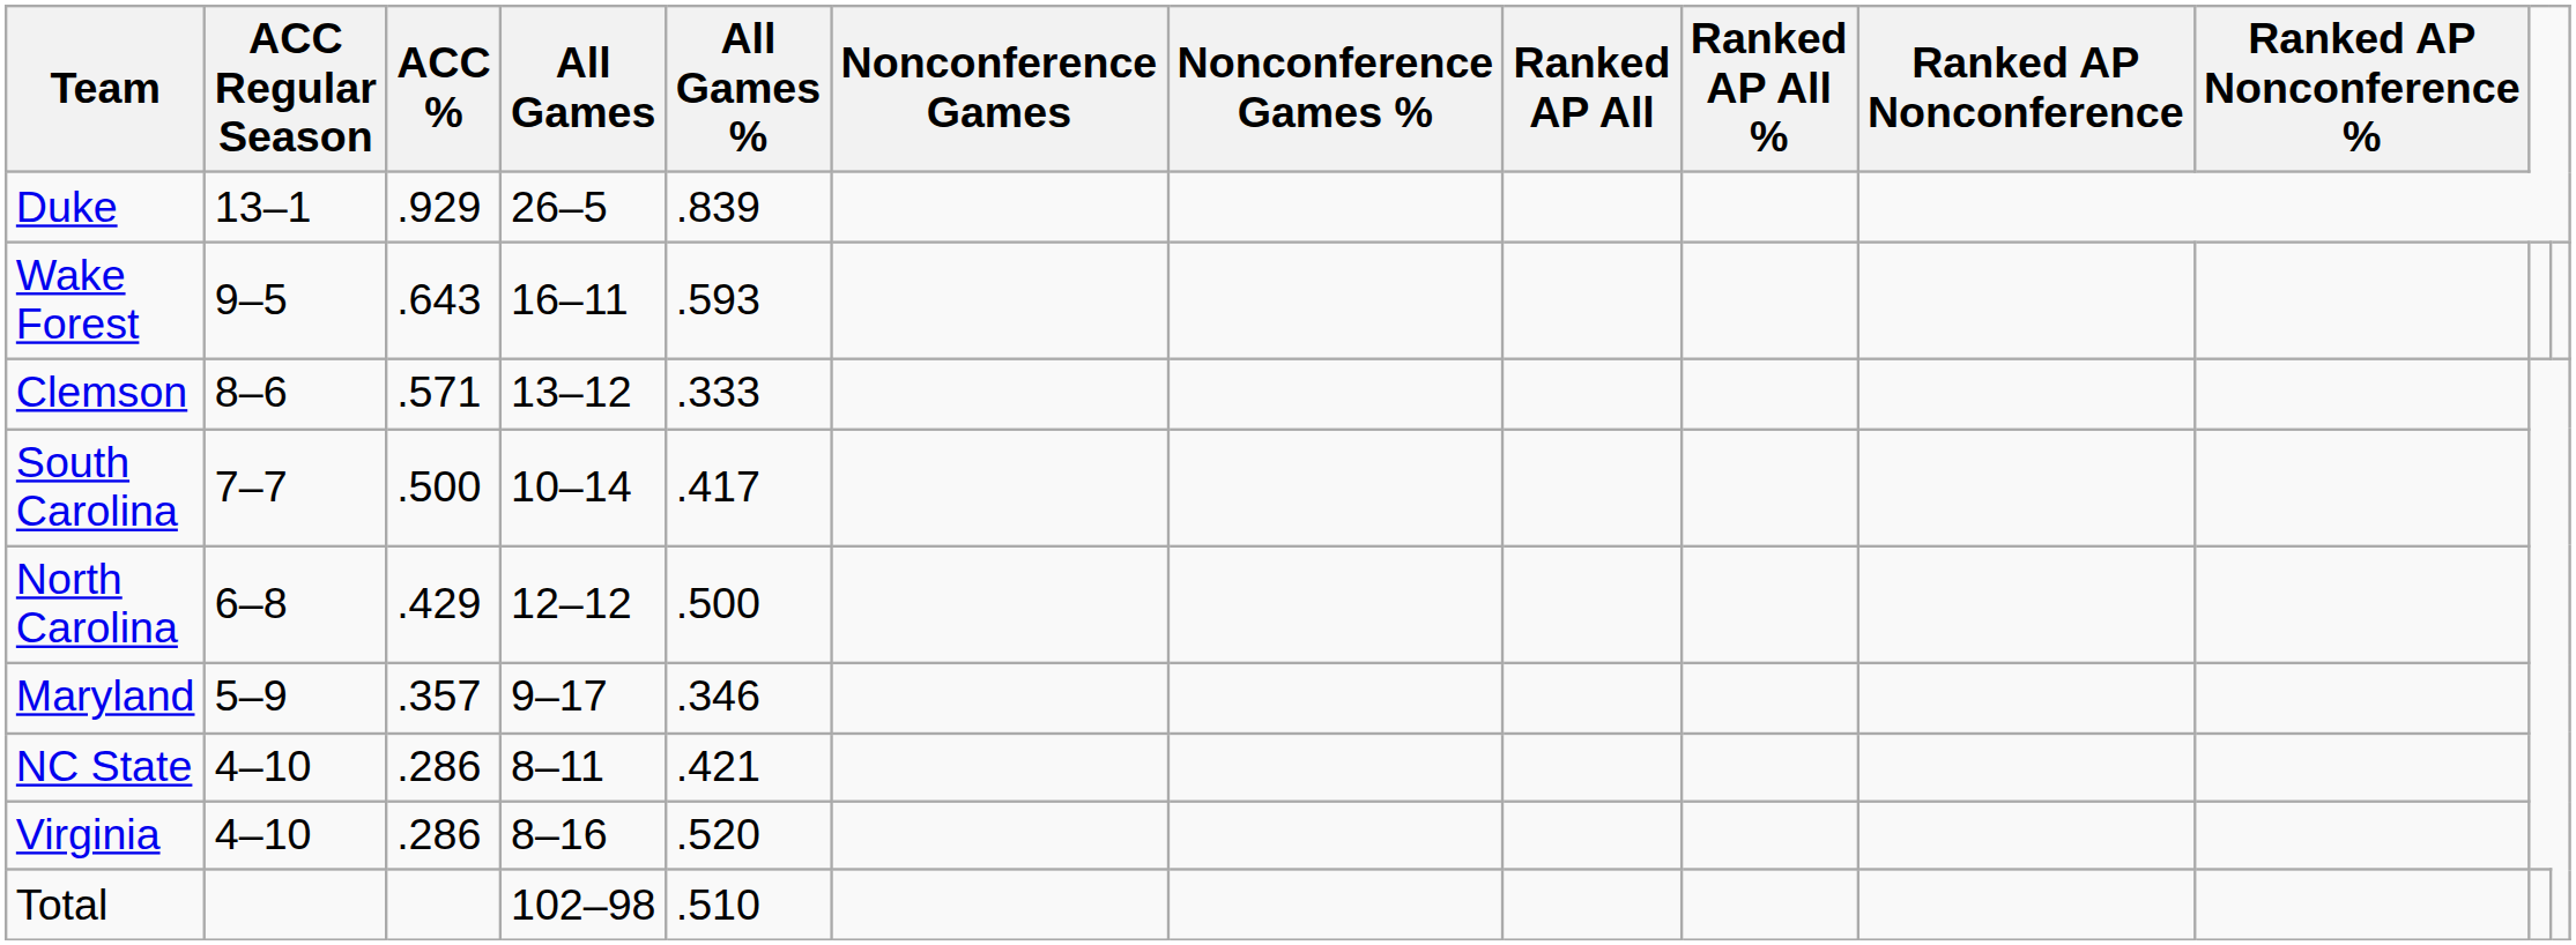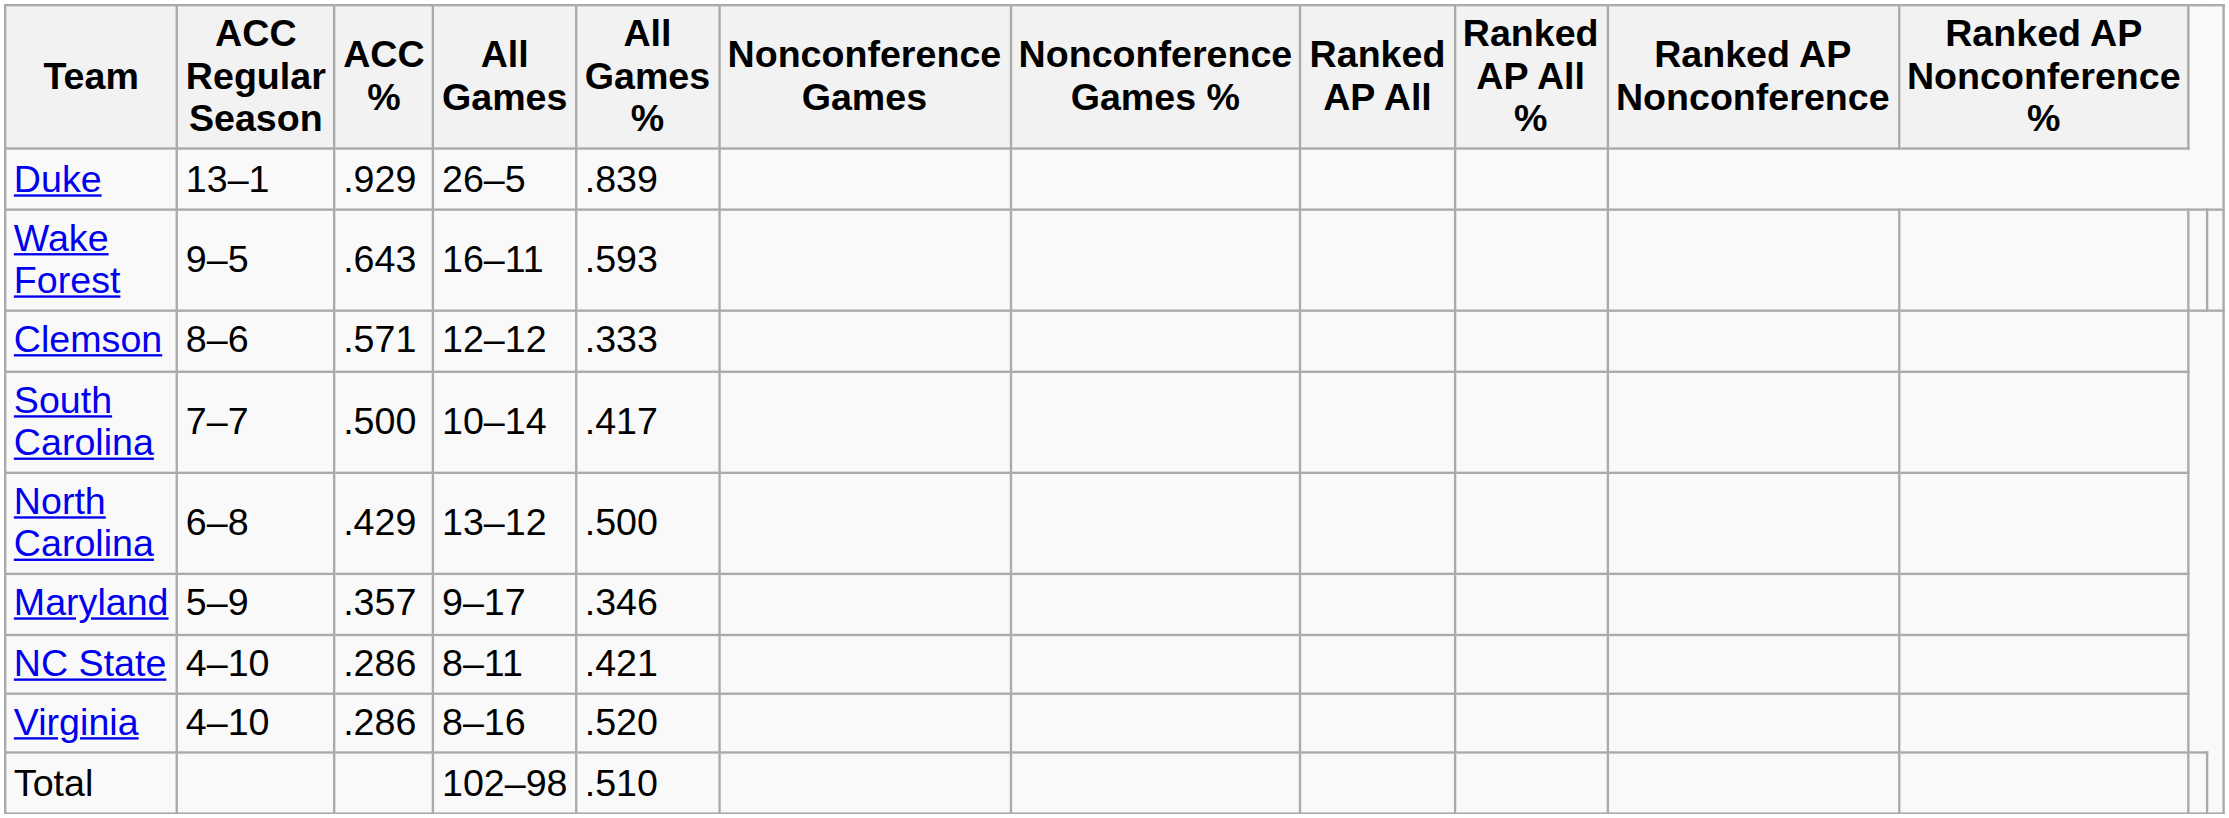Clemson | All Games: 13–12 -> 12–12
North Carolina | All Games: 12–12 -> 13–12
